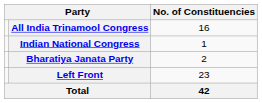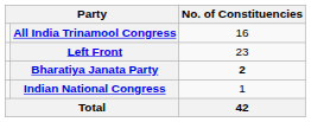rows swapped: Left Front <-> Indian National Congress
Bharatiya Janata Party | No. of Constituencies: normal -> bold
